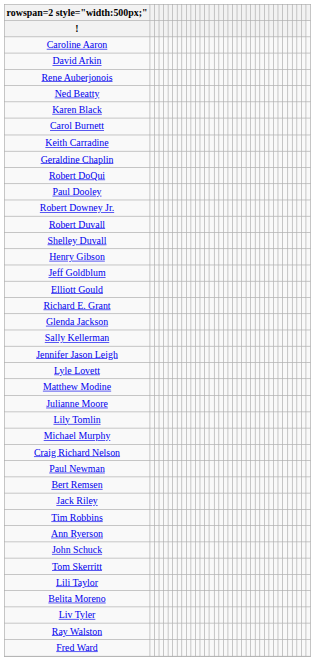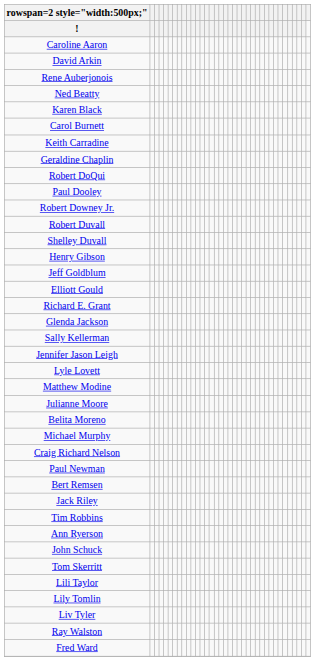rows swapped: Belita Moreno <-> Lily Tomlin
